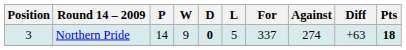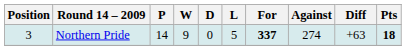Northern Pride | D: bold -> normal
Northern Pride | For: normal -> bold
